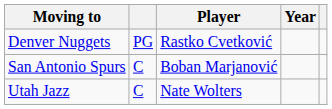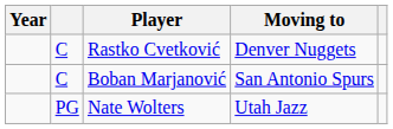columns swapped: Year <-> Moving to
Rastko Cvetković | column 2: PG -> C
Nate Wolters | column 2: C -> PG
